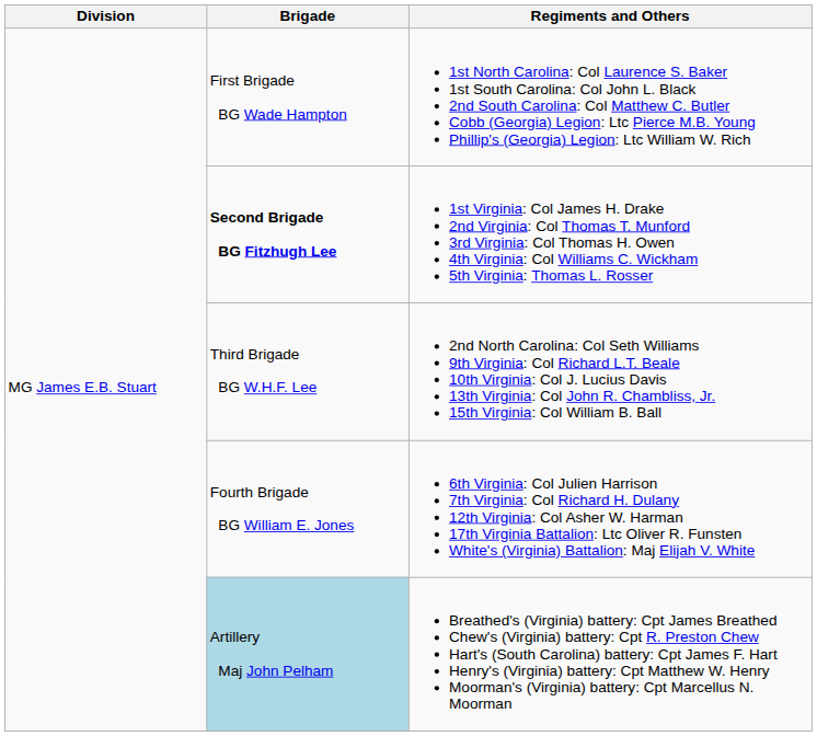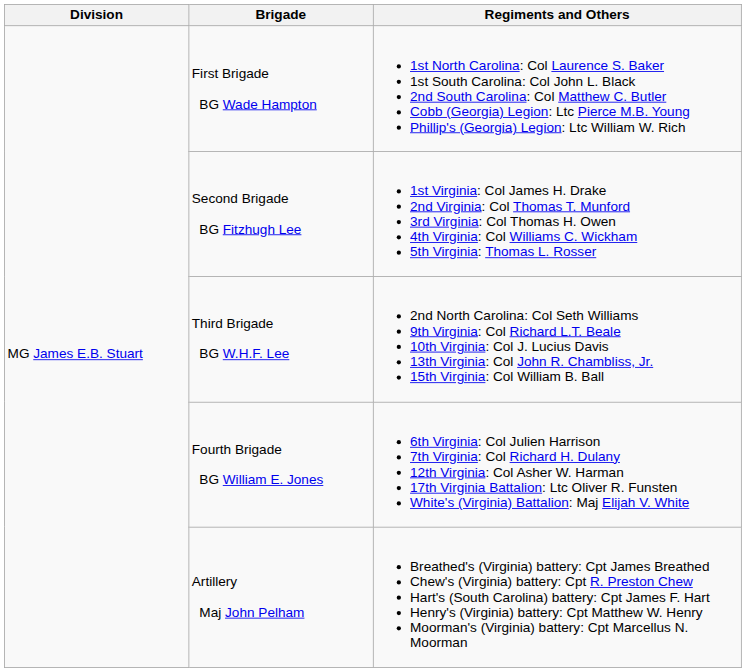Second Brigade BG Fitzhugh Lee | Brigade: bold -> normal
Artillery Maj John Pelham | Brigade: lightblue background -> no background
